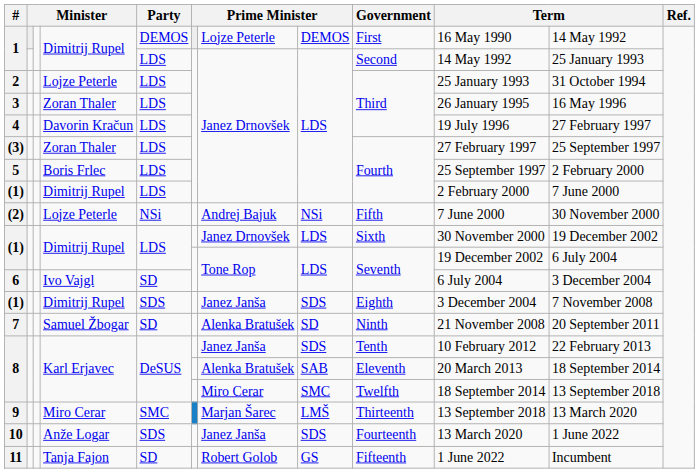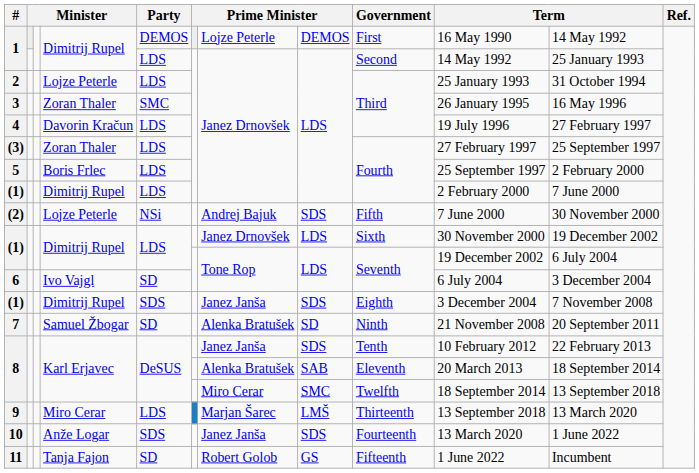3 | Party: LDS -> SMC
(2) | column 8: NSi -> SDS
9 | Party: SMC -> LDS
